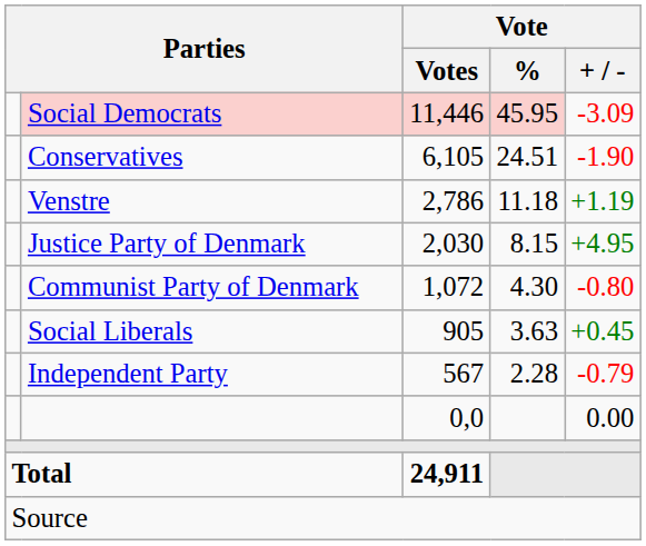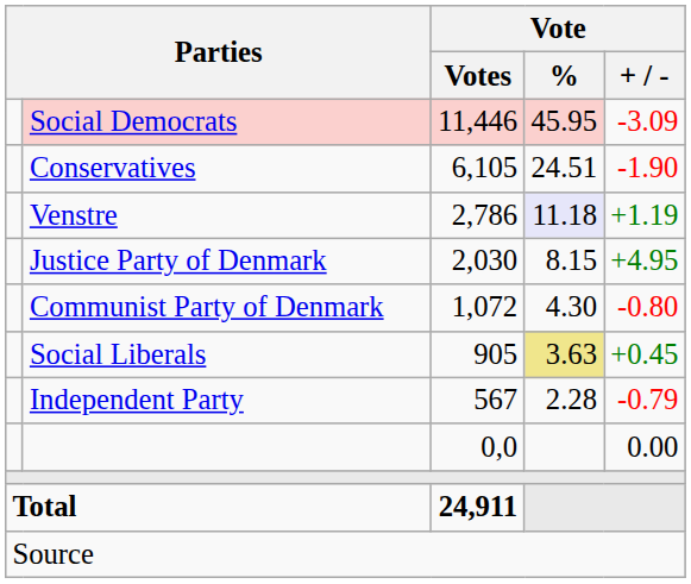Venstre | Vote / %: no background -> lavender background
Social Liberals | Vote / %: no background -> khaki background
